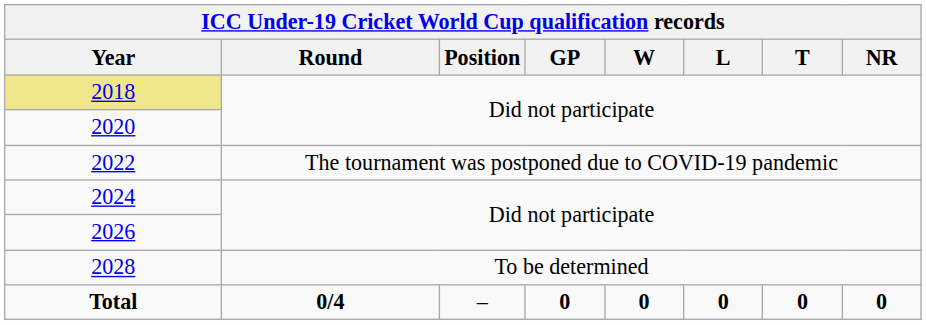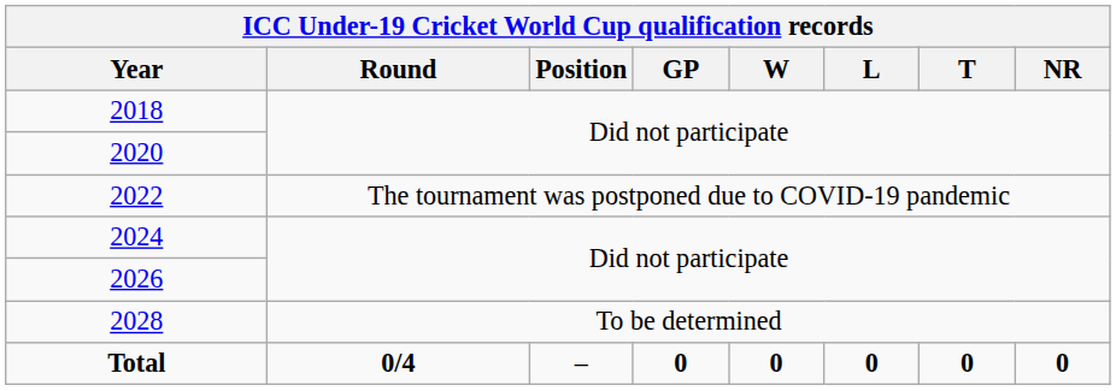2018 | Year: khaki background -> no background
